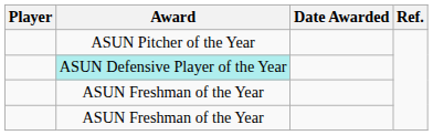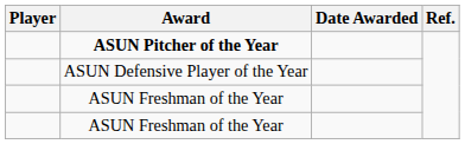ASUN Pitcher of the Year | Award: normal -> bold
ASUN Defensive Player of the Year | Award: paleturquoise background -> no background
